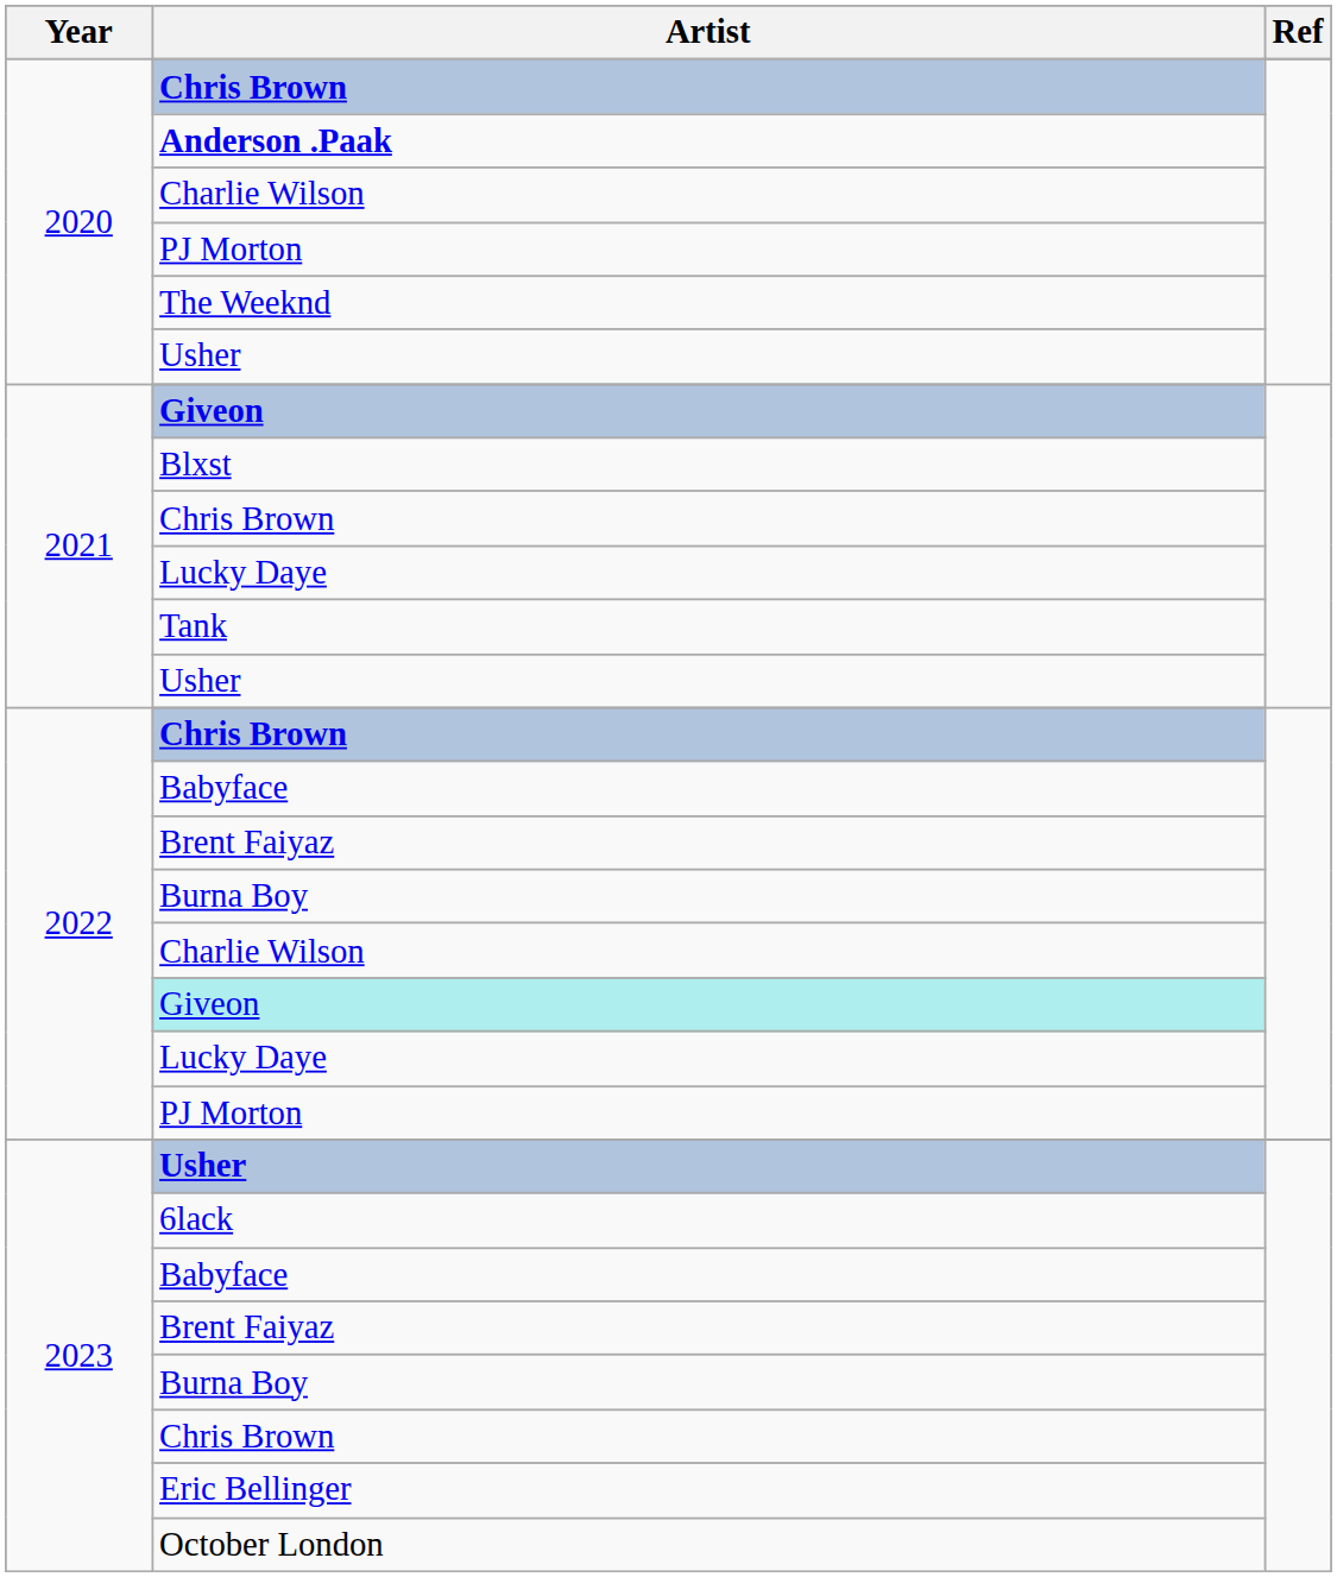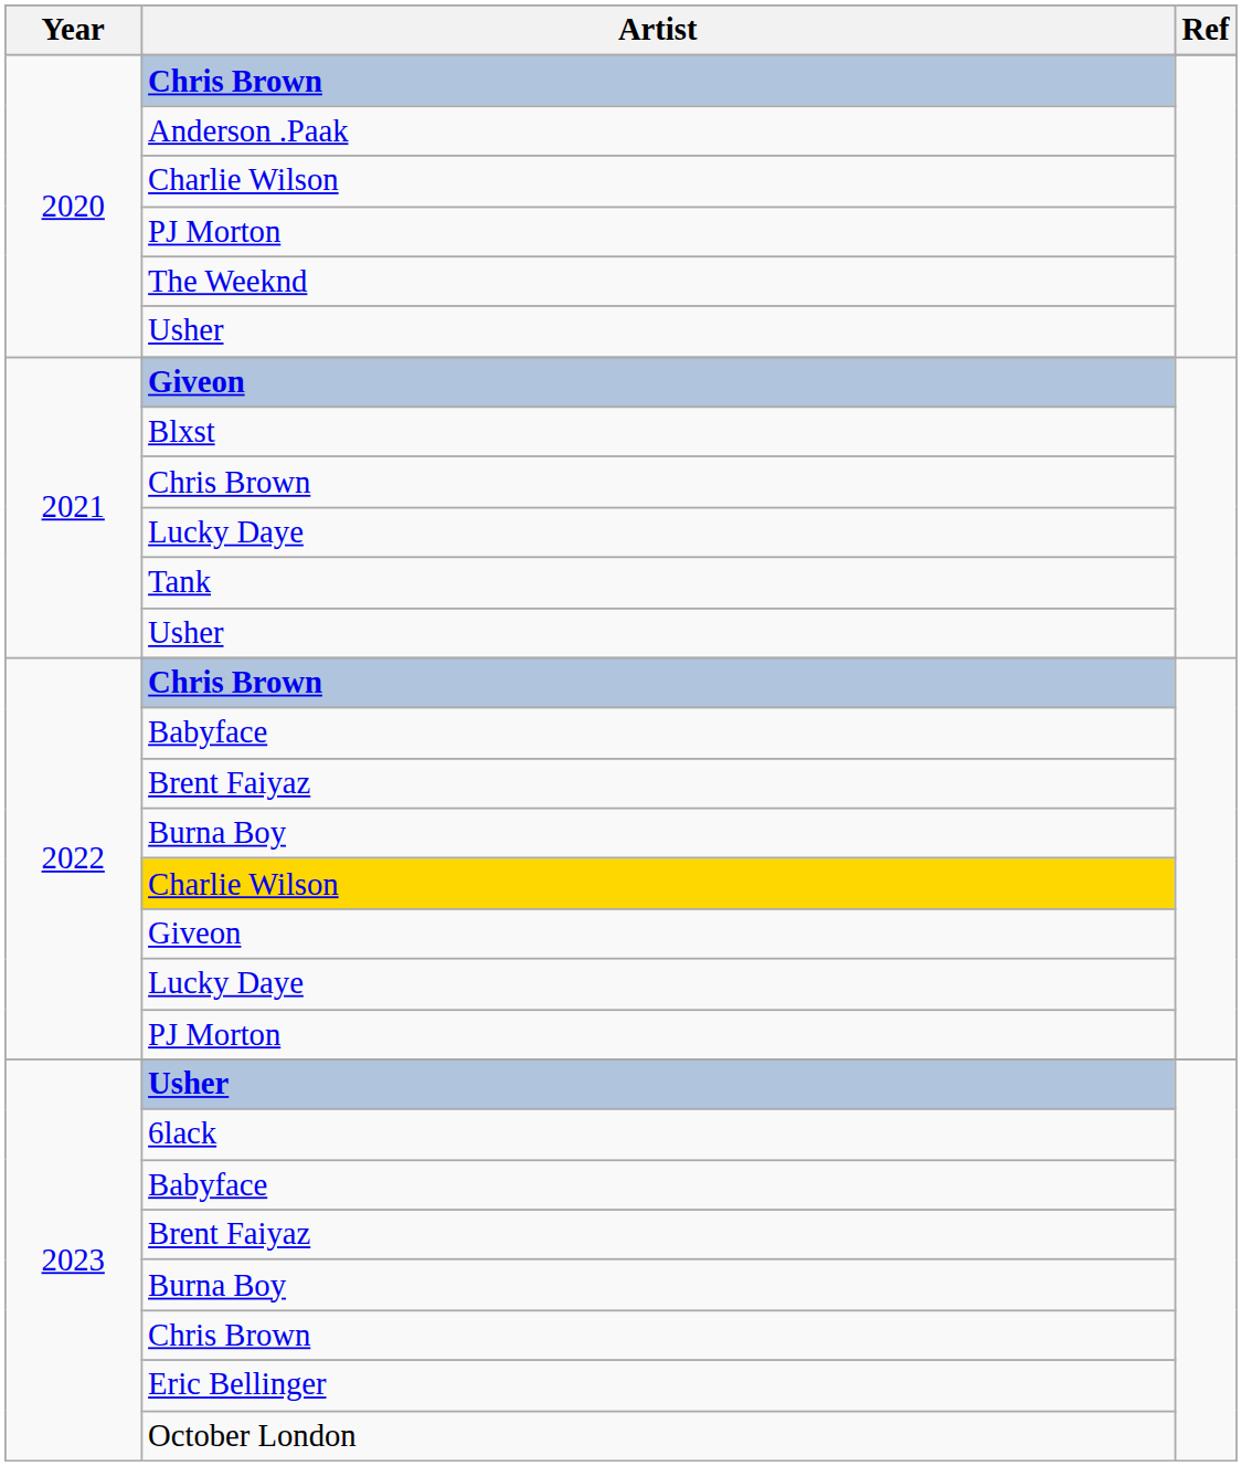Anderson .Paak | Artist: bold -> normal
2022 / Charlie Wilson | Artist: no background -> gold background
2022 / Giveon | Artist: paleturquoise background -> no background
